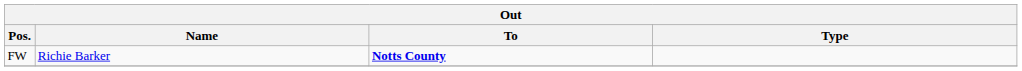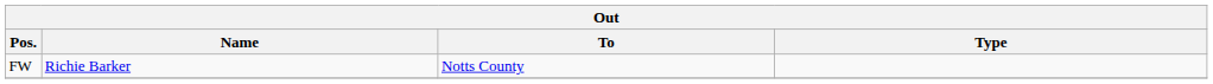FW | To: bold -> normal
